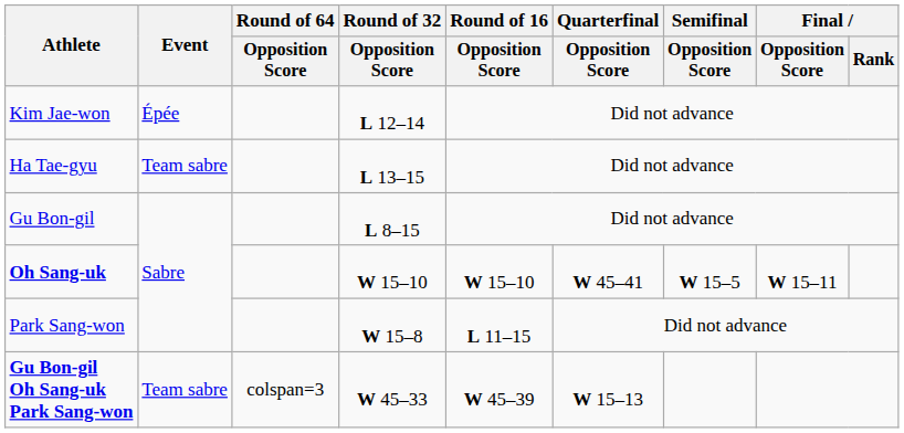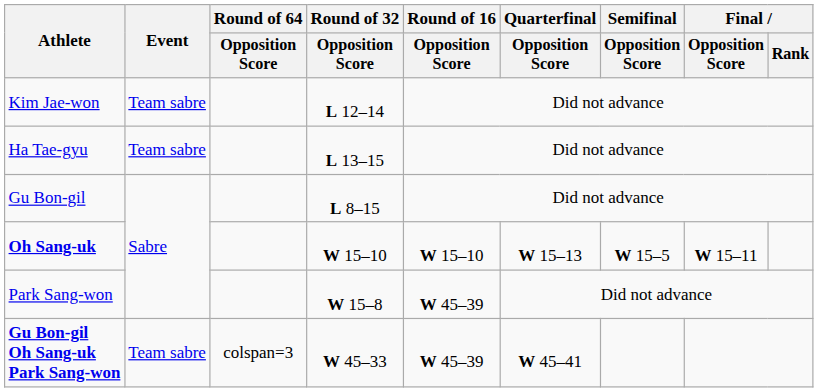Kim Jae-won | Event: Épée -> Team sabre
Oh Sang-uk | Quarterfinal / Opposition Score: W 45–41 -> W 15–13
Park Sang-won | Round of 16 / Opposition Score: L 11–15 -> W 45–39
Gu Bon-gil Oh Sang-uk Park Sang-won | Quarterfinal / Opposition Score: W 15–13 -> W 45–41
